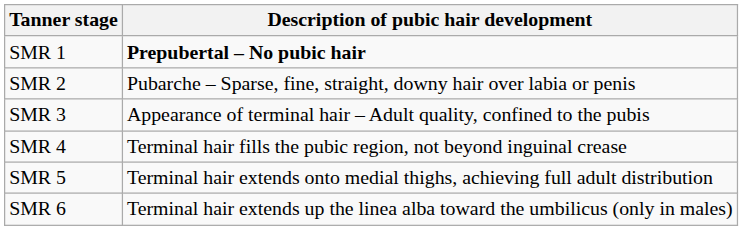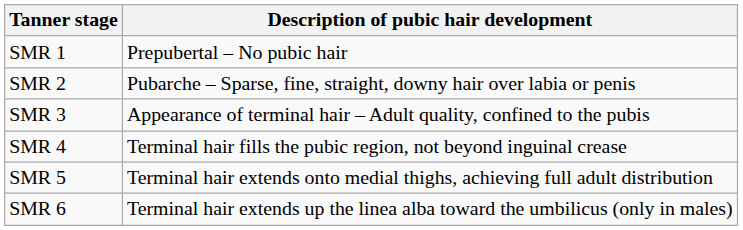SMR 1 | Description of pubic hair development: bold -> normal
